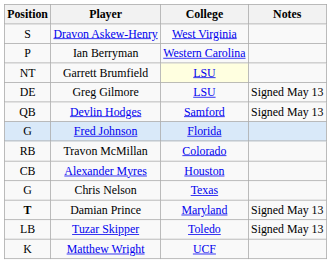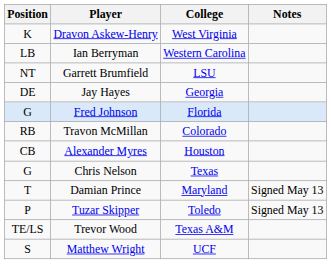Dravon Askew-Henry | Position: S -> K
Ian Berryman | Position: P -> LB
Garrett Brumfield | College: lightyellow background -> no background
- row: DE | Greg Gilmore | LSU | Signed May 13
+ row: DE | Jay Hayes | Georgia
- row: QB | Devlin Hodges | Samford | Signed May 13
Damian Prince | Position: bold -> normal
Tuzar Skipper | Position: LB -> P
+ row: TE/LS | Trevor Wood | Texas A&M
Matthew Wright | Position: K -> S
